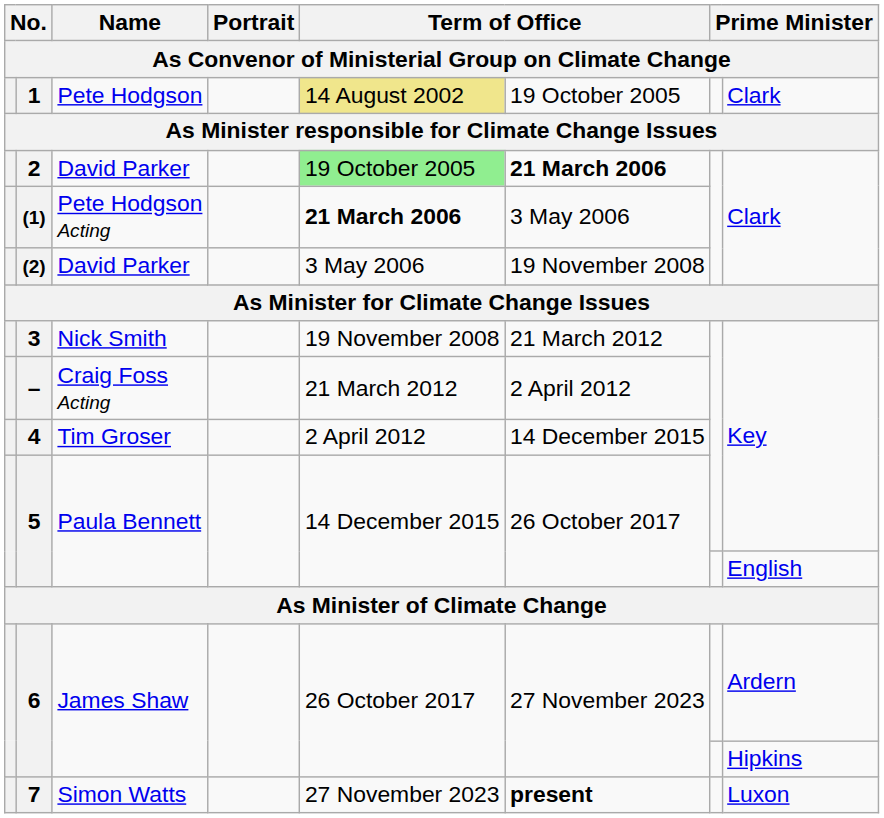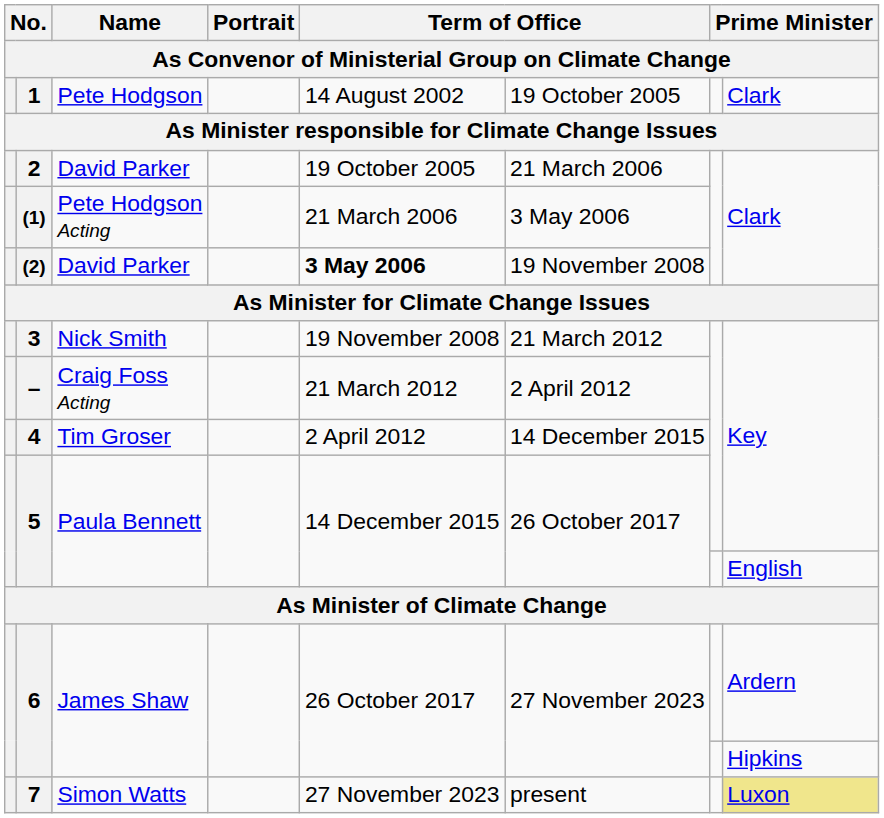1 | column 5: khaki background -> no background
2 | column 5: lightgreen background -> no background
2 | column 6: bold -> normal
(1) | column 5: bold -> normal
(2) | column 5: normal -> bold
7 | column 6: bold -> normal
7 | column 8: no background -> khaki background
